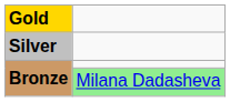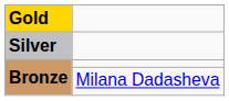row 4 | column 2: lightgreen background -> no background
